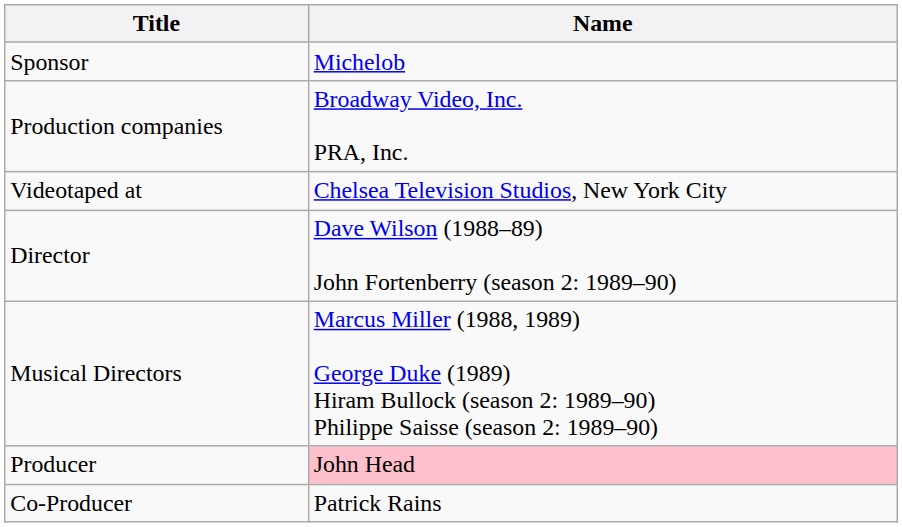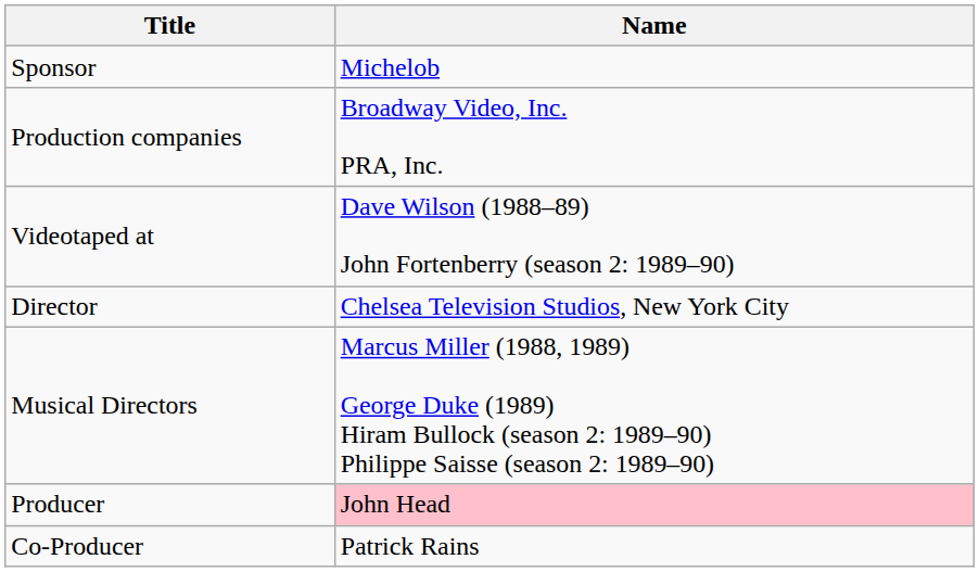Videotaped at | Name: Chelsea Television Studios, New York City -> Dave Wilson (1988–89) John Fortenberry (season 2: 1989–90)
Director | Name: Dave Wilson (1988–89) John Fortenberry (season 2: 1989–90) -> Chelsea Television Studios, New York City
